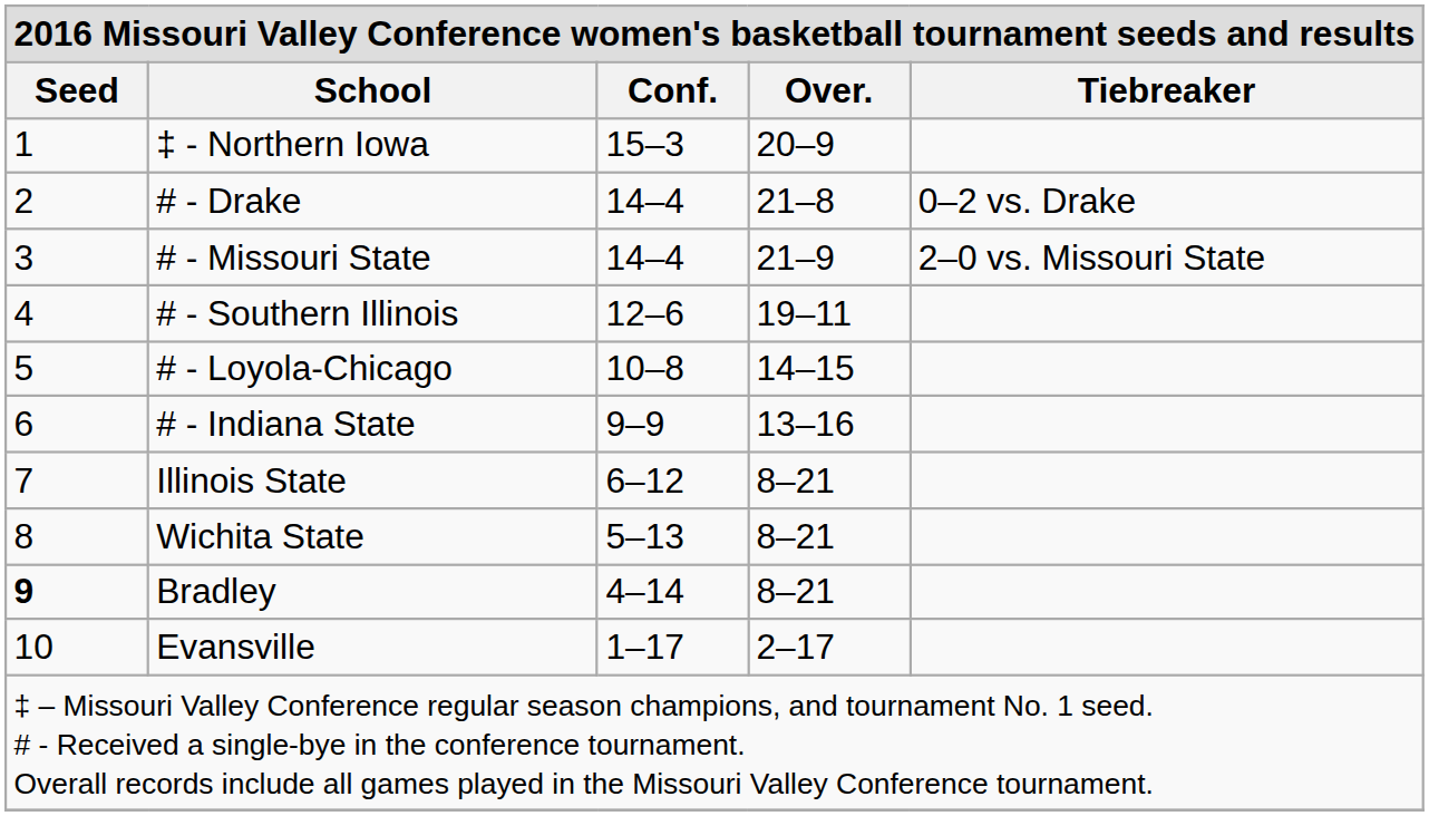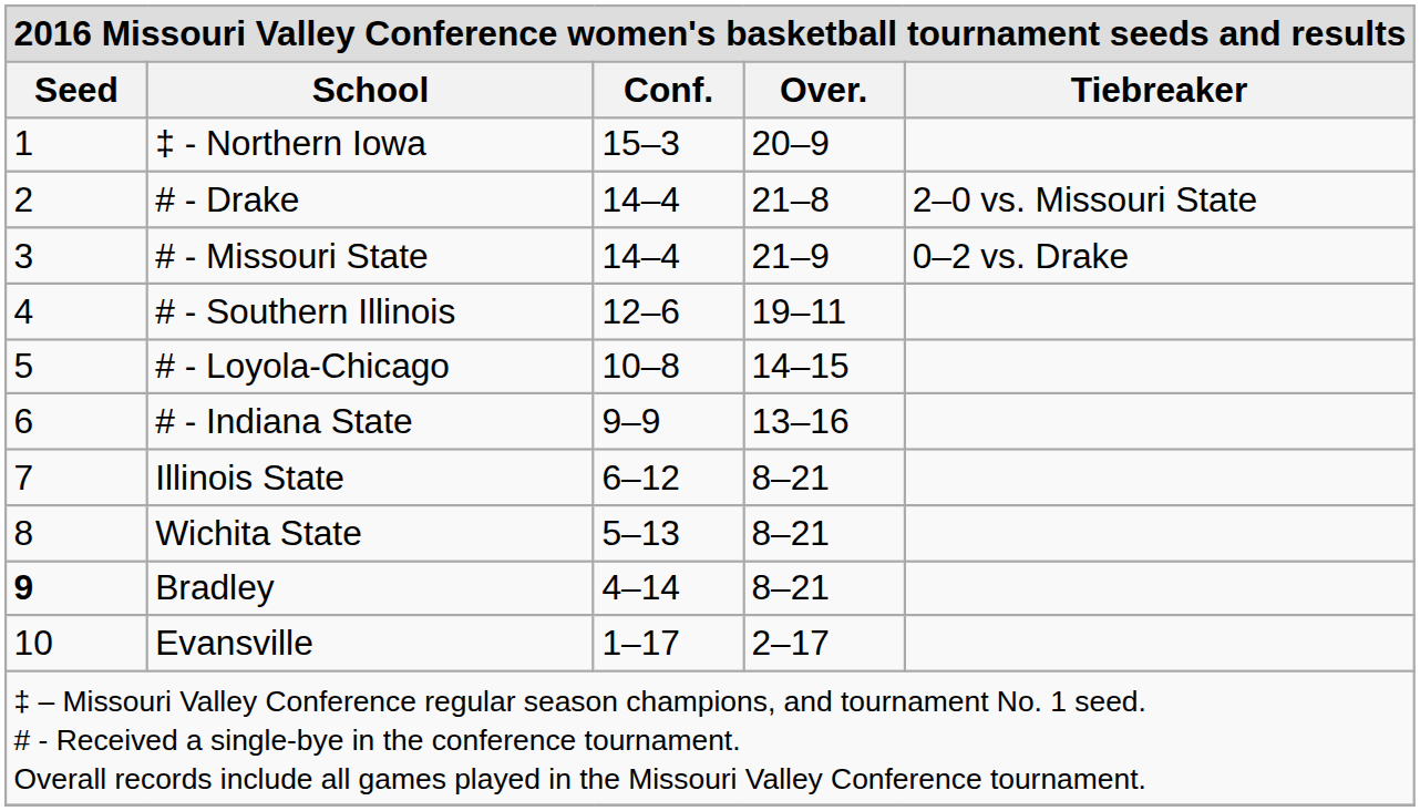# - Drake | Tiebreaker: 0–2 vs. Drake -> 2–0 vs. Missouri State
# - Missouri State | Tiebreaker: 2–0 vs. Missouri State -> 0–2 vs. Drake
